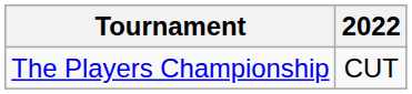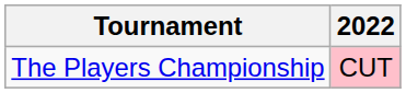The Players Championship | 2022: no background -> pink background
